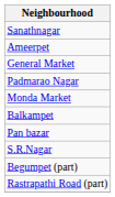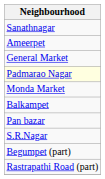row 5 | column 1: no background -> lightyellow background
